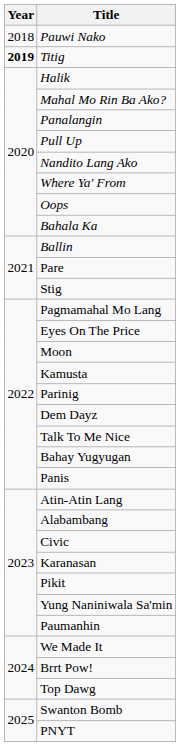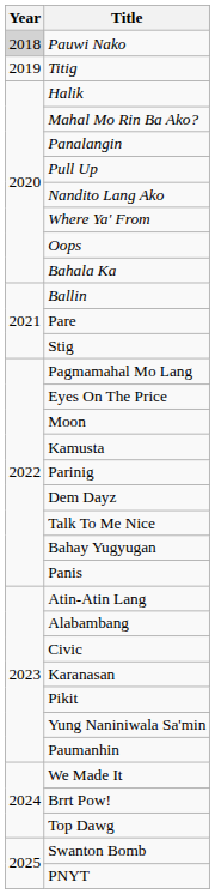Pauwi Nako | Year: no background -> lightgrey background
Titig | Year: bold -> normal
